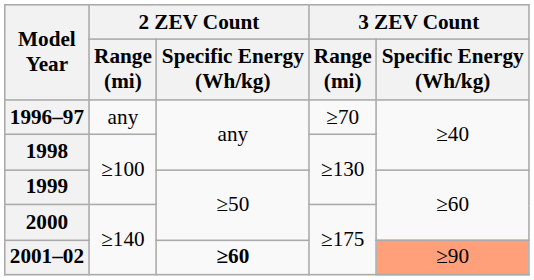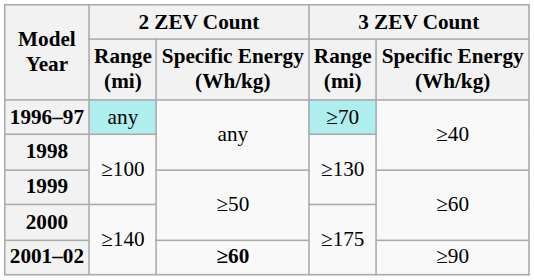1996–97 | 2 ZEV Count / Range (mi): no background -> paleturquoise background
1996–97 | 3 ZEV Count / Range (mi): no background -> paleturquoise background
2001–02 | 3 ZEV Count / Specific Energy (Wh/kg): lightsalmon background -> no background
